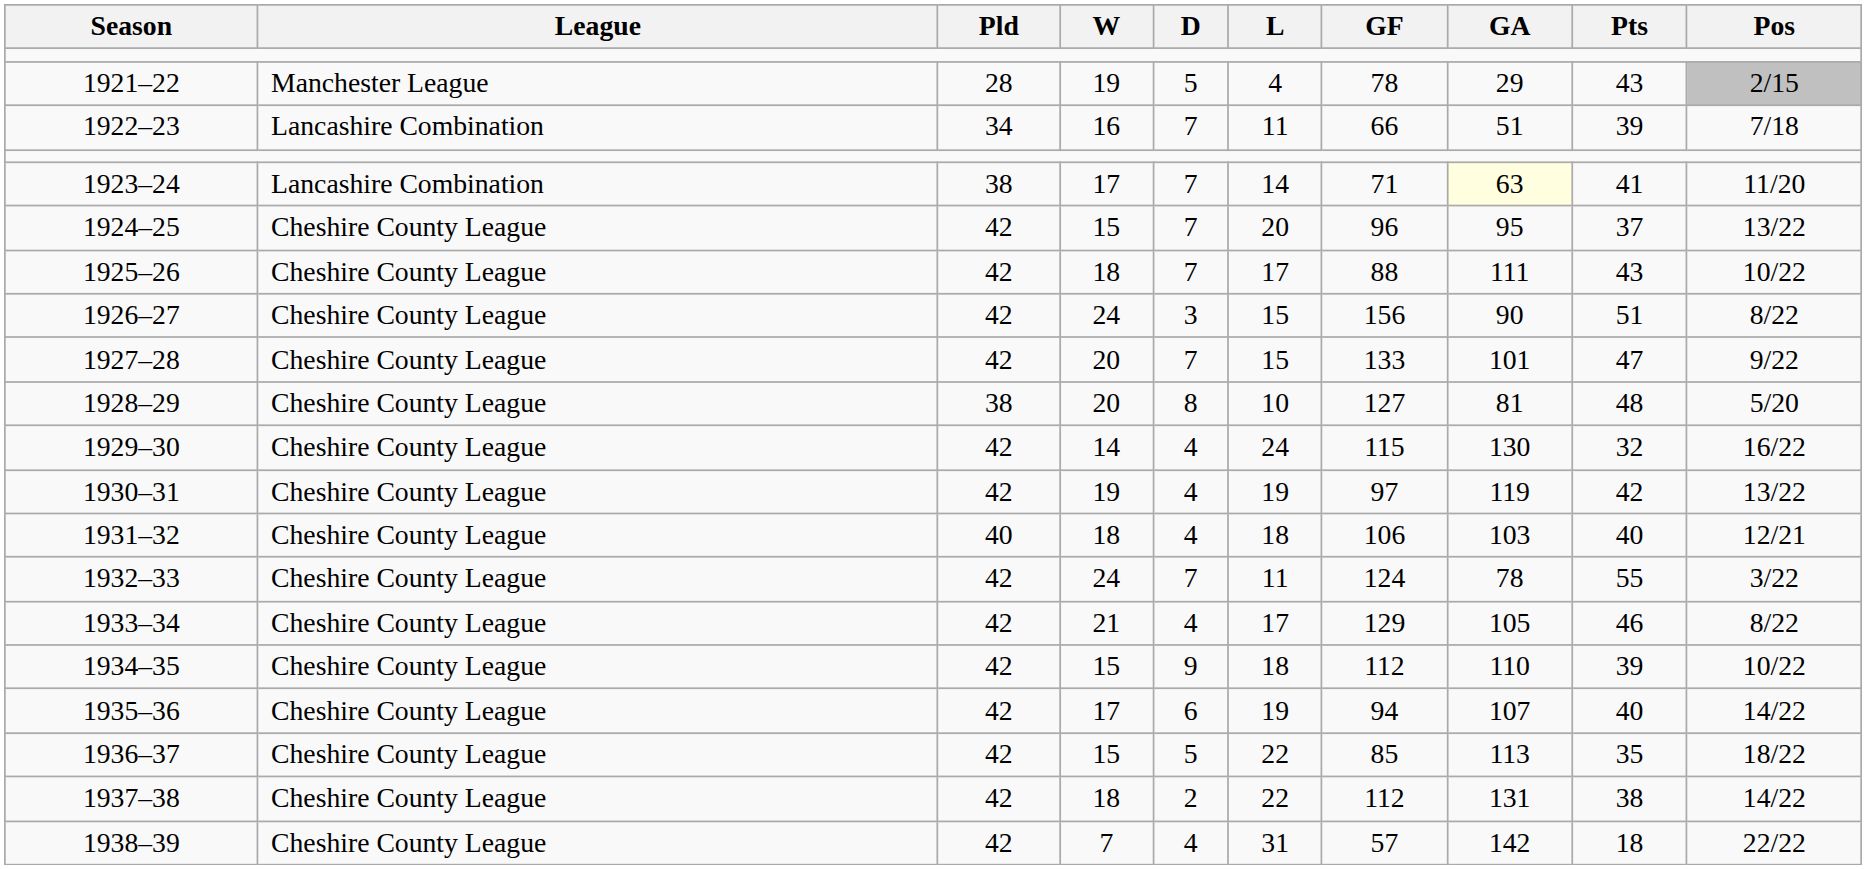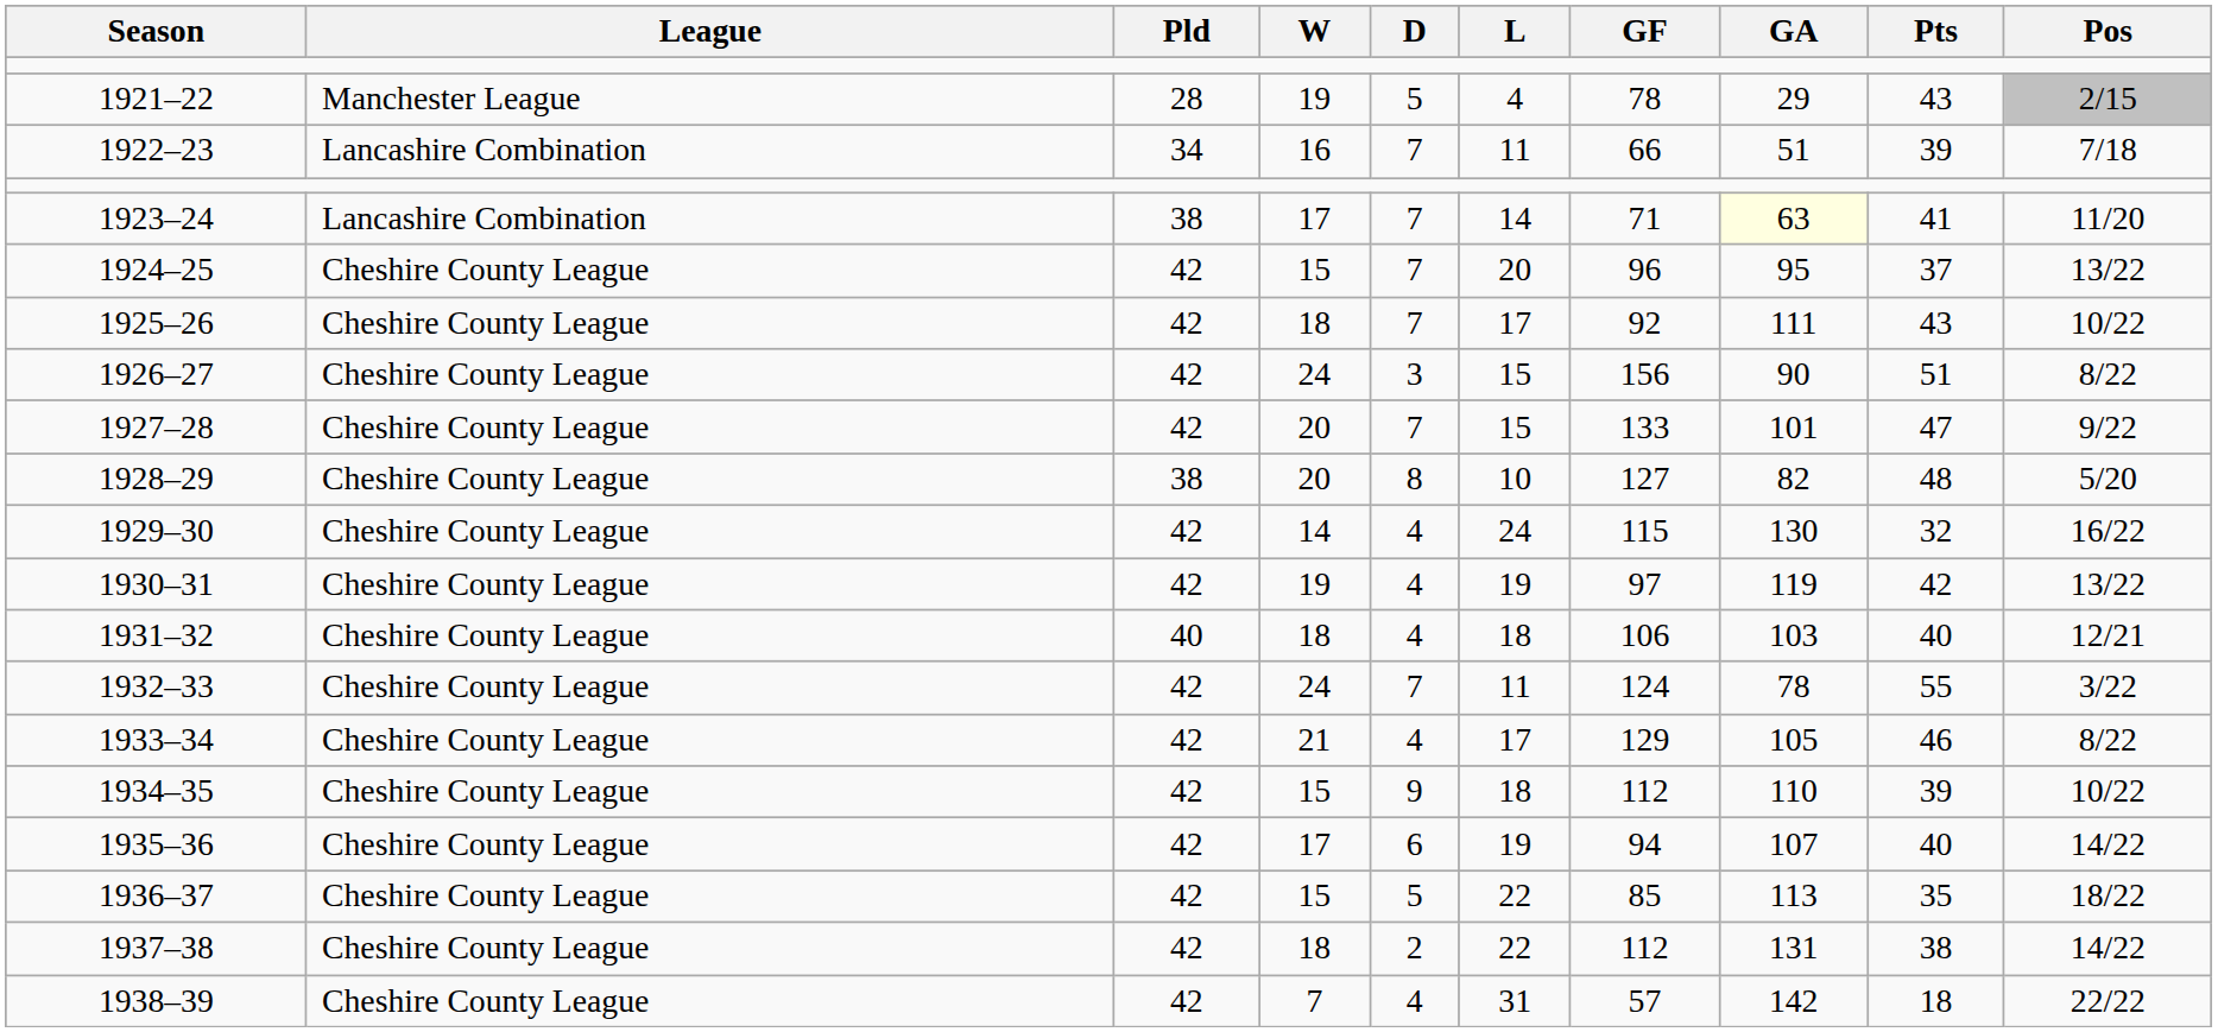1925–26 | GF: 88 -> 92
1928–29 | GA: 81 -> 82
